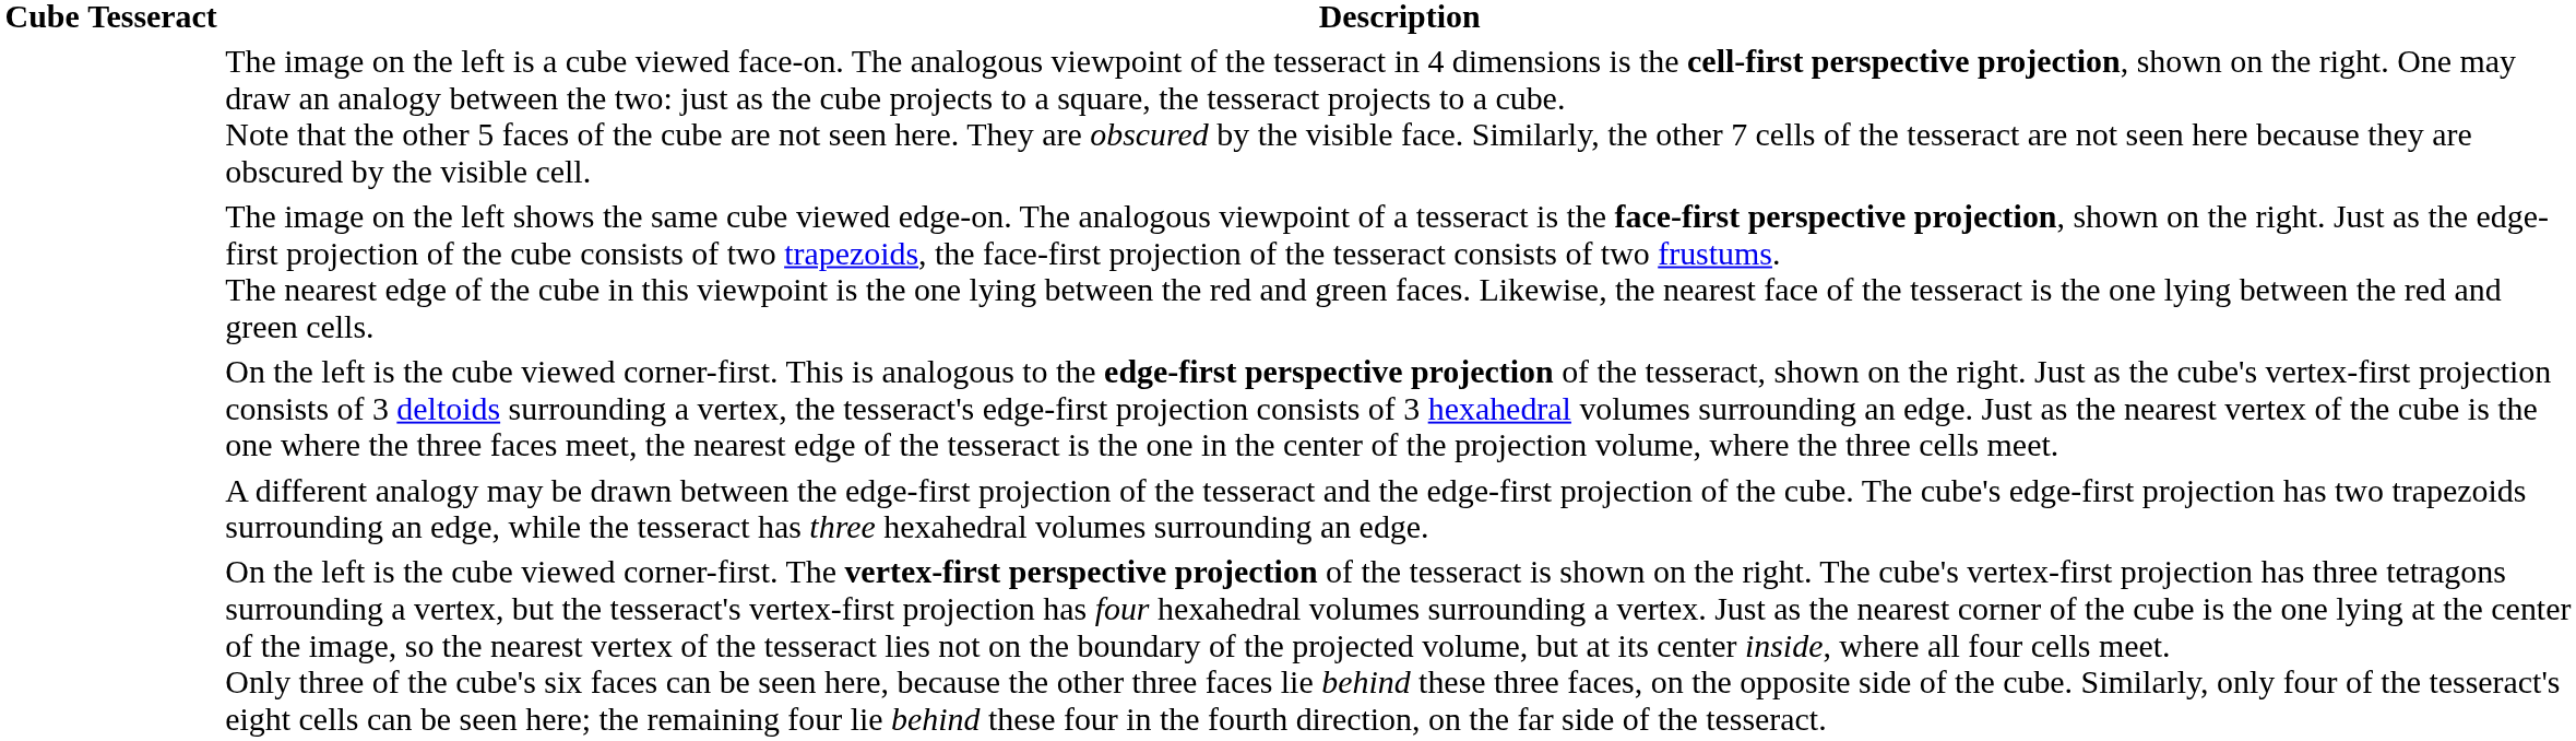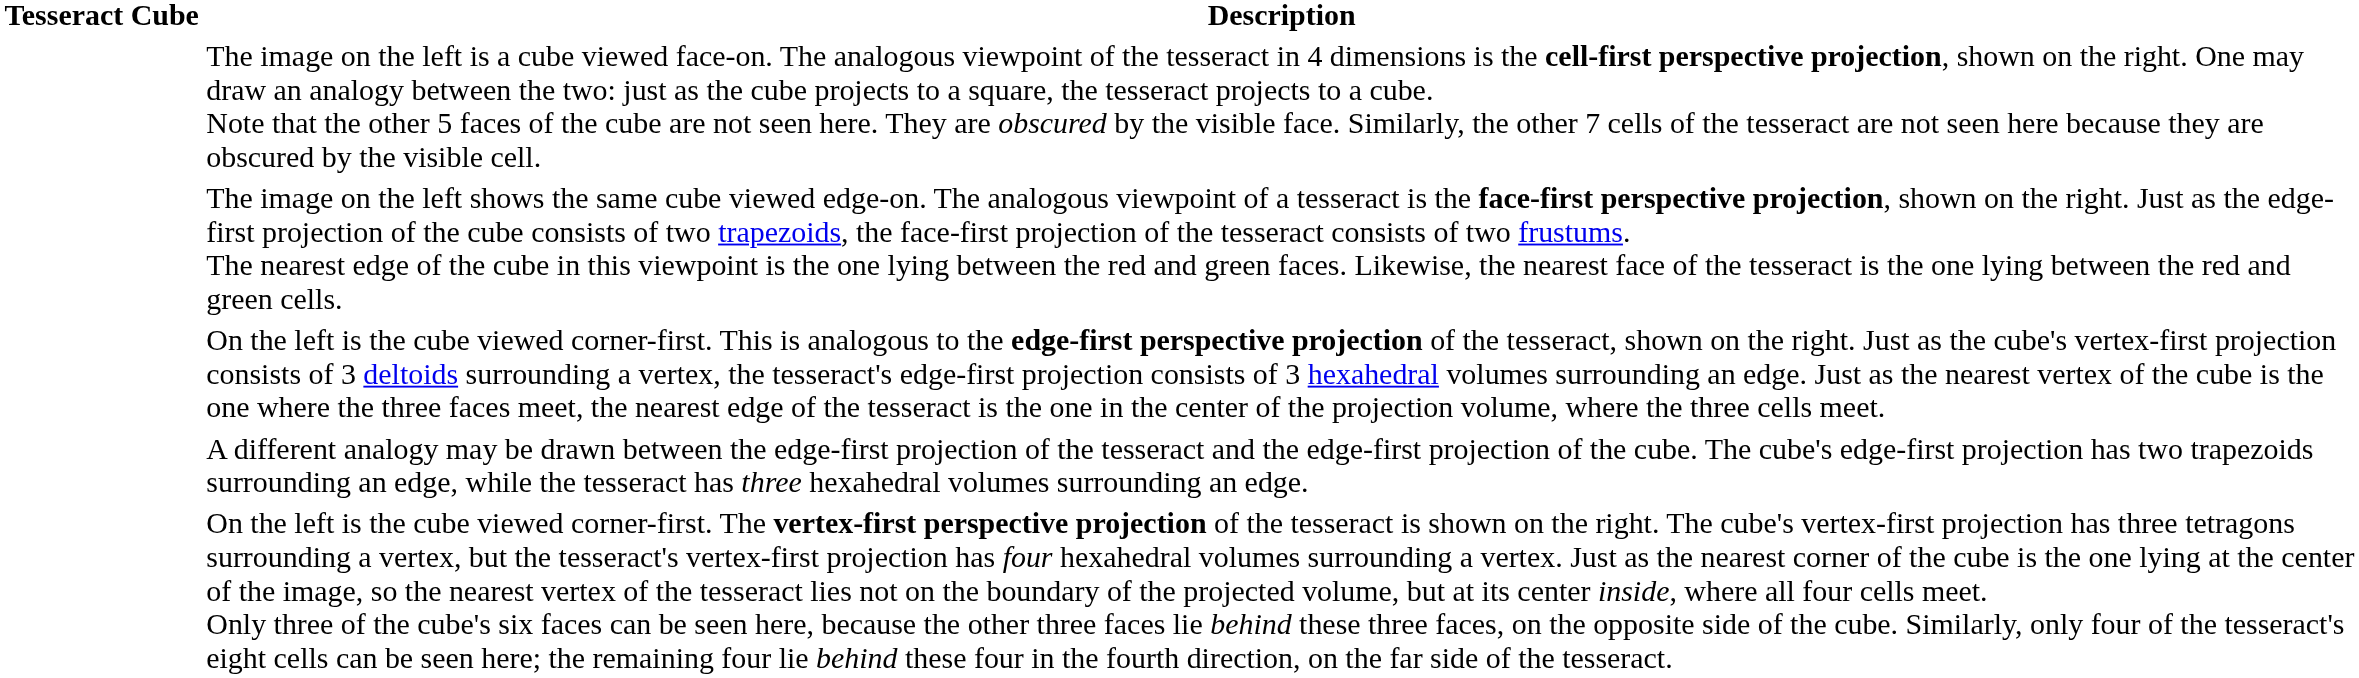columns swapped: Cube <-> Tesseract
